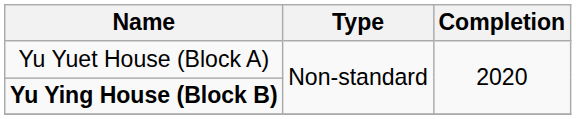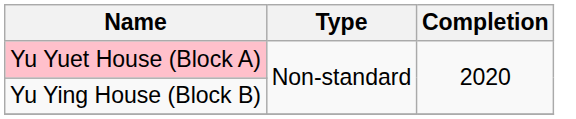Yu Yuet House (Block A) | Name: no background -> pink background
Yu Ying House (Block B) | Name: bold -> normal
